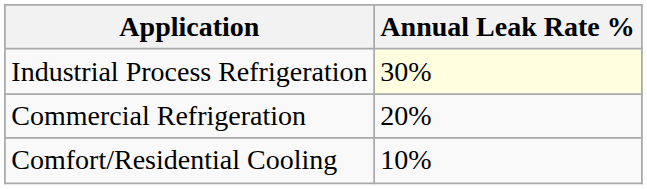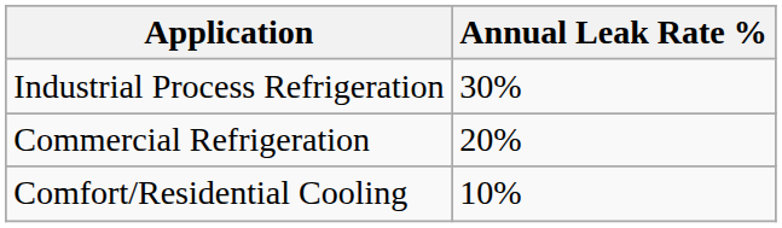Industrial Process Refrigeration | Annual Leak Rate %: lightyellow background -> no background
